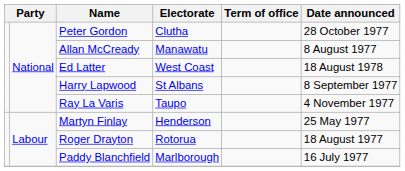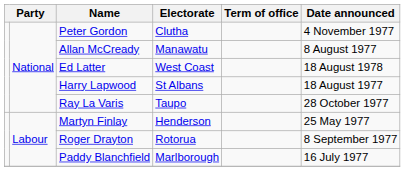Peter Gordon | Date announced: 28 October 1977 -> 4 November 1977
Harry Lapwood | Date announced: 8 September 1977 -> 18 August 1977
Ray La Varis | Date announced: 4 November 1977 -> 28 October 1977
Roger Drayton | Date announced: 18 August 1977 -> 8 September 1977
